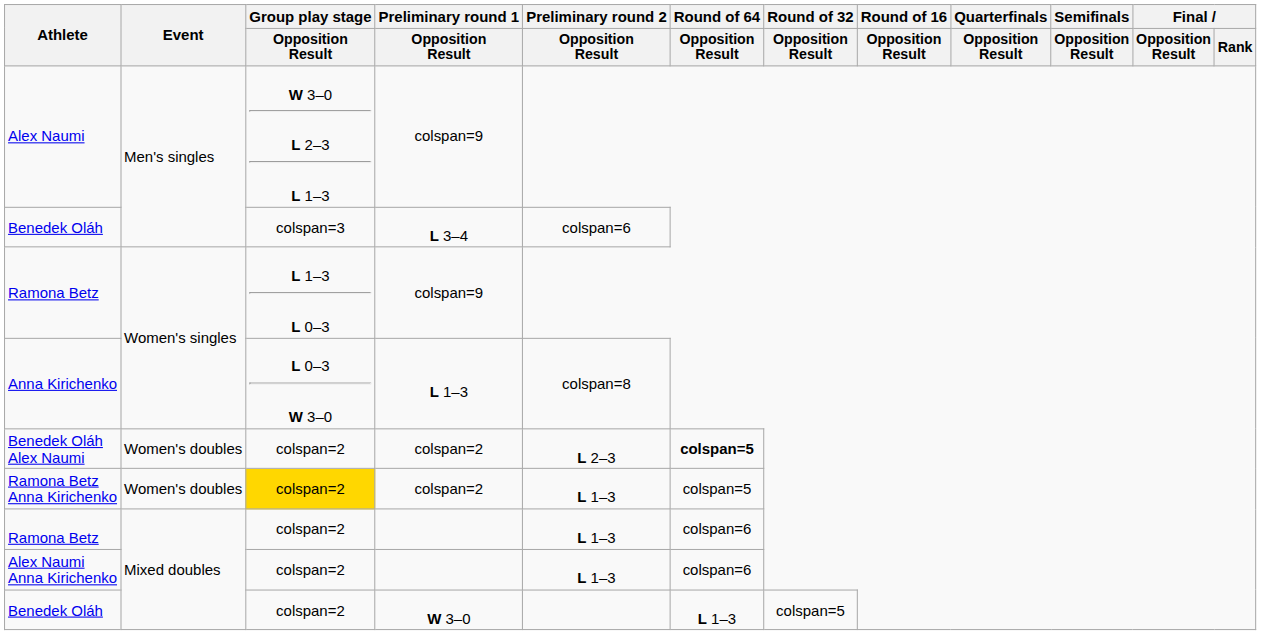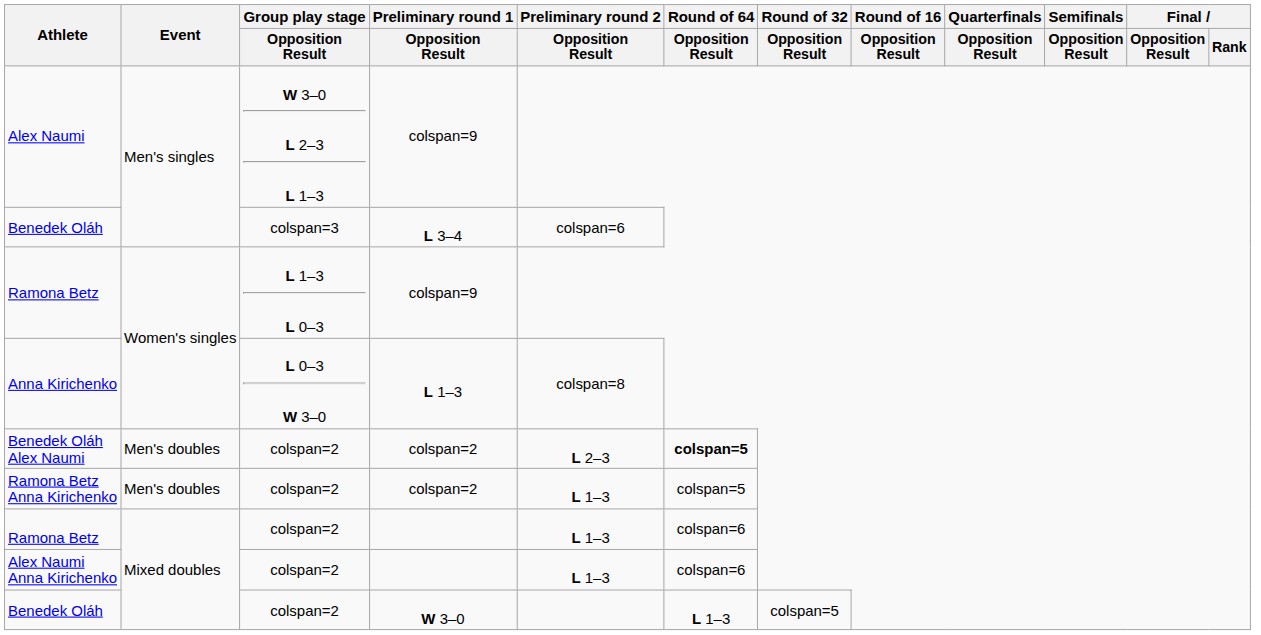Benedek Oláh Alex Naumi | Event: Women's doubles -> Men's doubles
Ramona Betz Anna Kirichenko | Event: Women's doubles -> Men's doubles
Ramona Betz Anna Kirichenko | Group play stage / Opposition Result: gold background -> no background
